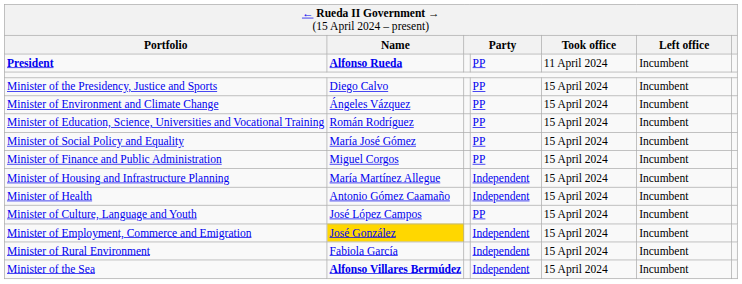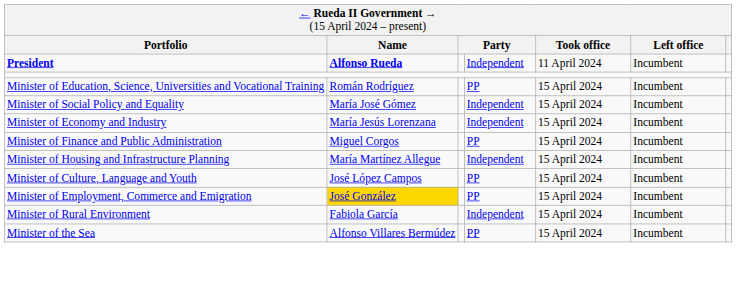President | column 4: PP -> Independent
- row: Minister of the Presidency, Justice and Sports | Diego Calvo | PP | 15 April 2024 | Incumbent
- row: Minister of Environment and Climate Change | Ángeles Vázquez | PP | 15 April 2024 | Incumbent
Minister of Social Policy and Equality | column 4: PP -> Independent
+ row: Minister of Economy and Industry | María Jesús Lorenzana | Independent | 15 April 2024 | Incumbent
- row: Minister of Health | Antonio Gómez Caamaño | Independent | 15 April 2024 | Incumbent
Minister of Employment, Commerce and Emigration | column 4: Independent -> PP
Minister of the Sea | column 2: bold -> normal
Minister of the Sea | column 4: Independent -> PP
